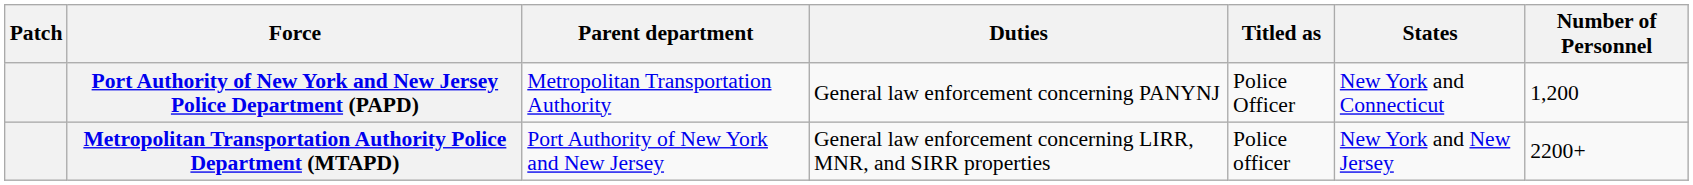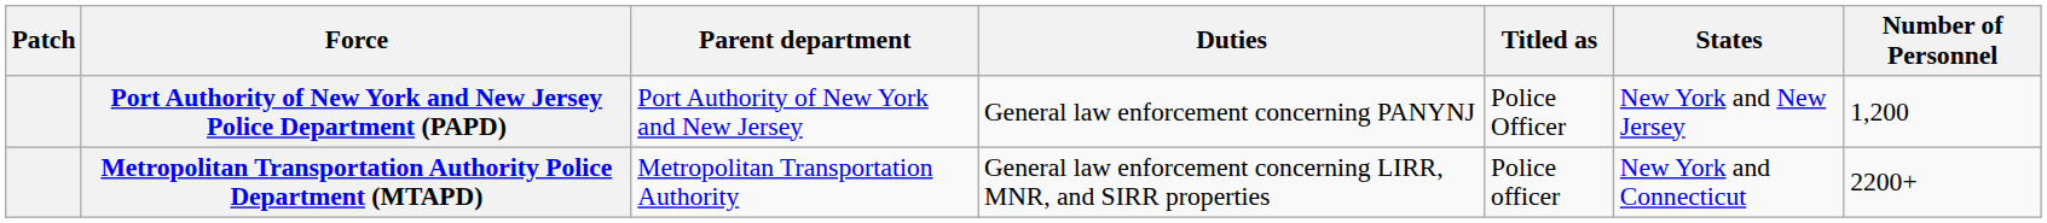row 2 | Parent department: Metropolitan Transportation Authority -> Port Authority of New York and New Jersey
row 2 | States: New York and Connecticut -> New York and New Jersey
row 3 | Parent department: Port Authority of New York and New Jersey -> Metropolitan Transportation Authority
row 3 | States: New York and New Jersey -> New York and Connecticut
